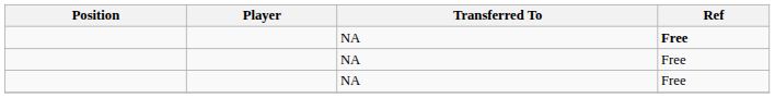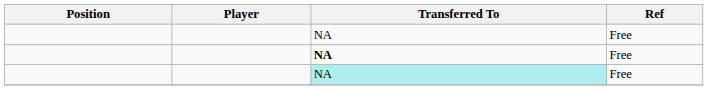row 2 | Ref: bold -> normal
row 3 | Transferred To: normal -> bold
row 4 | Transferred To: no background -> paleturquoise background
